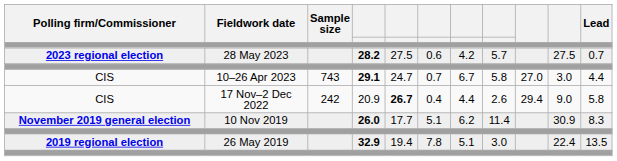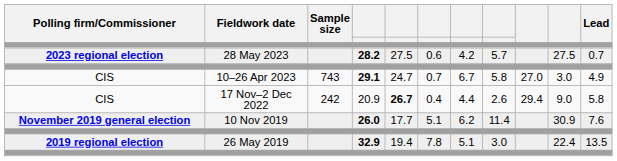10–26 Apr 2023 | Lead: 4.4 -> 4.9
10 Nov 2019 | Lead: 8.3 -> 7.6
